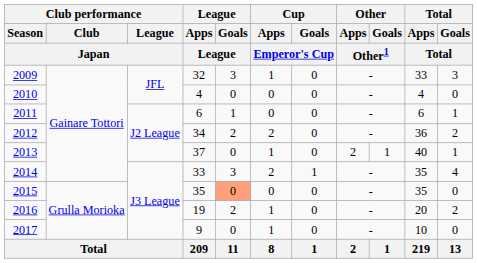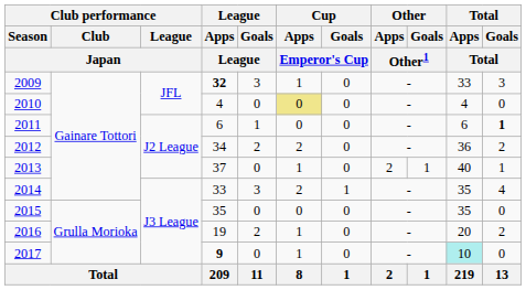2009 | League / Apps / League: normal -> bold
2010 | Cup / Apps / Emperor's Cup: no background -> khaki background
2011 | Total / Goals / Total: normal -> bold
2015 | League / Goals / League: lightsalmon background -> no background
2017 | League / Apps / League: normal -> bold
2017 | Total / Apps / Total: no background -> paleturquoise background
